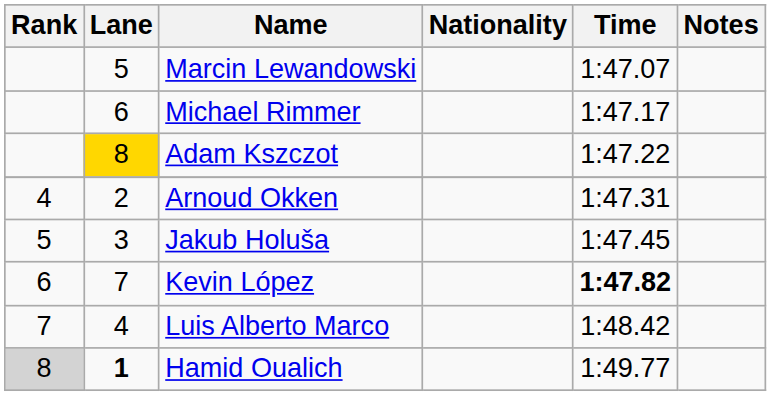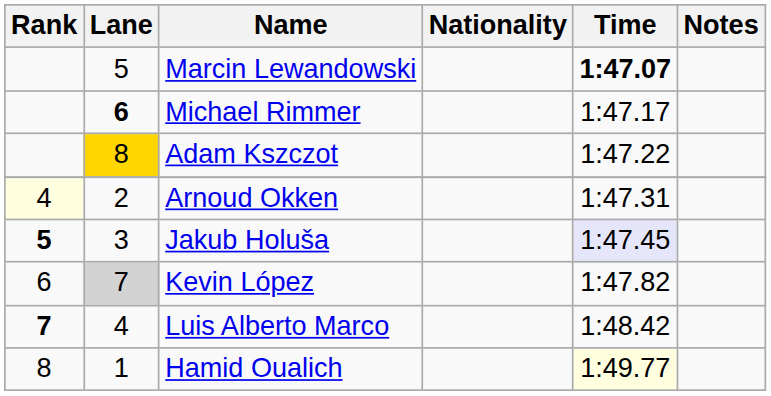Marcin Lewandowski | Time: normal -> bold
Michael Rimmer | Lane: normal -> bold
Arnoud Okken | Rank: no background -> lightyellow background
Jakub Holuša | Rank: normal -> bold
Jakub Holuša | Time: no background -> lavender background
Kevin López | Lane: no background -> lightgrey background
Kevin López | Time: bold -> normal
Luis Alberto Marco | Rank: normal -> bold
Hamid Oualich | Rank: lightgrey background -> no background
Hamid Oualich | Lane: bold -> normal
Hamid Oualich | Time: no background -> lightyellow background
